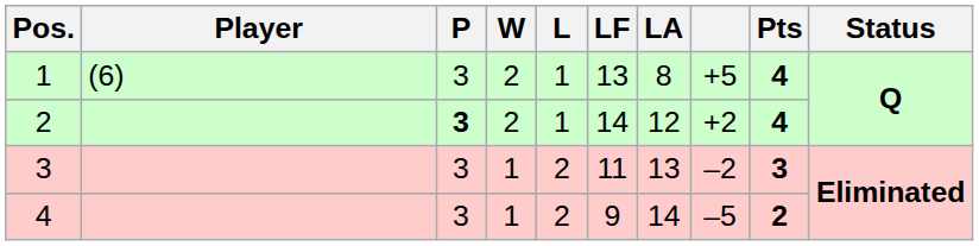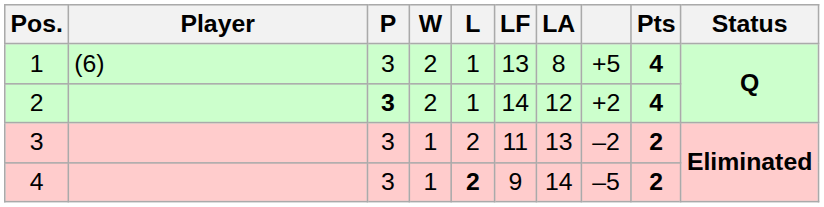row 4 | Pts: 3 -> 2
row 5 | L: normal -> bold
